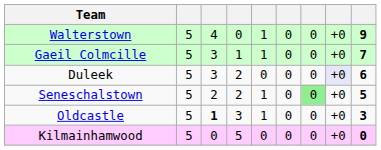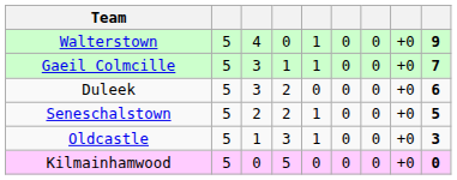Duleek | column 8: lavender background -> no background
Seneschalstown | column 7: lightgreen background -> no background
Oldcastle | column 3: bold -> normal
